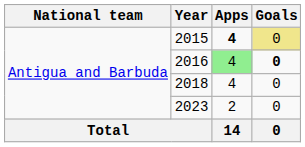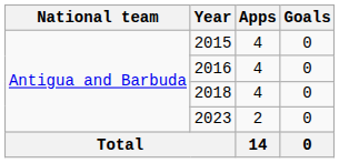2015 | Apps: bold -> normal
2015 | Goals: khaki background -> no background
2016 | Apps: lightgreen background -> no background
2016 | Goals: bold -> normal
